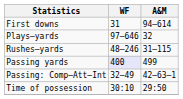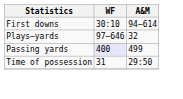First downs | WF: 31 -> 30:10
- row: Rushes–yards | 48–246 | 31–115
- row: Passing: Comp–Att–Int | 32–49 | 42–63–1
Time of possession | WF: 30:10 -> 31
